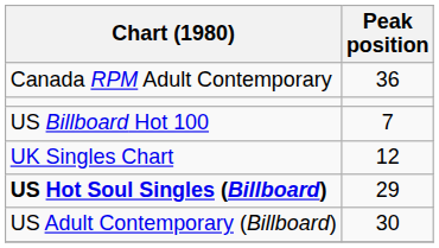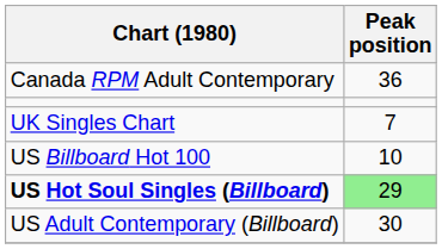row 4 | Chart (1980): US Billboard Hot 100 -> UK Singles Chart
row 5 | Chart (1980): UK Singles Chart -> US Billboard Hot 100
row 5 | Peak position: 12 -> 10
row 6 | Peak position: no background -> lightgreen background
